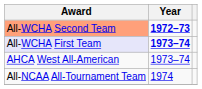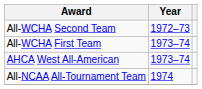row 2 | Award: lightsalmon background -> no background
row 2 | Year: bold -> normal
row 3 | Award: lavender background -> no background
row 3 | Year: bold -> normal
